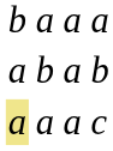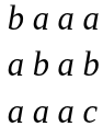a / c | column 1: khaki background -> no background
